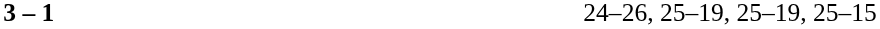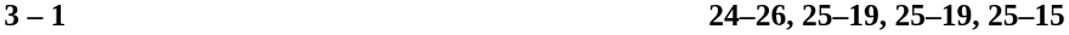row 1 | column 2: normal -> bold
